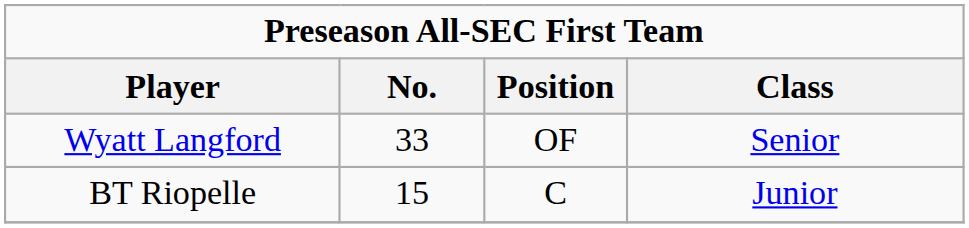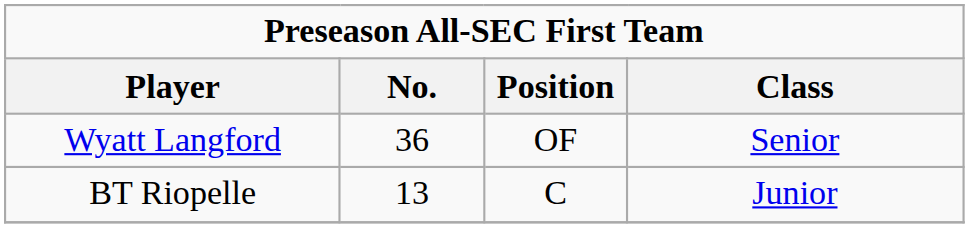Wyatt Langford | No.: 33 -> 36
BT Riopelle | No.: 15 -> 13
